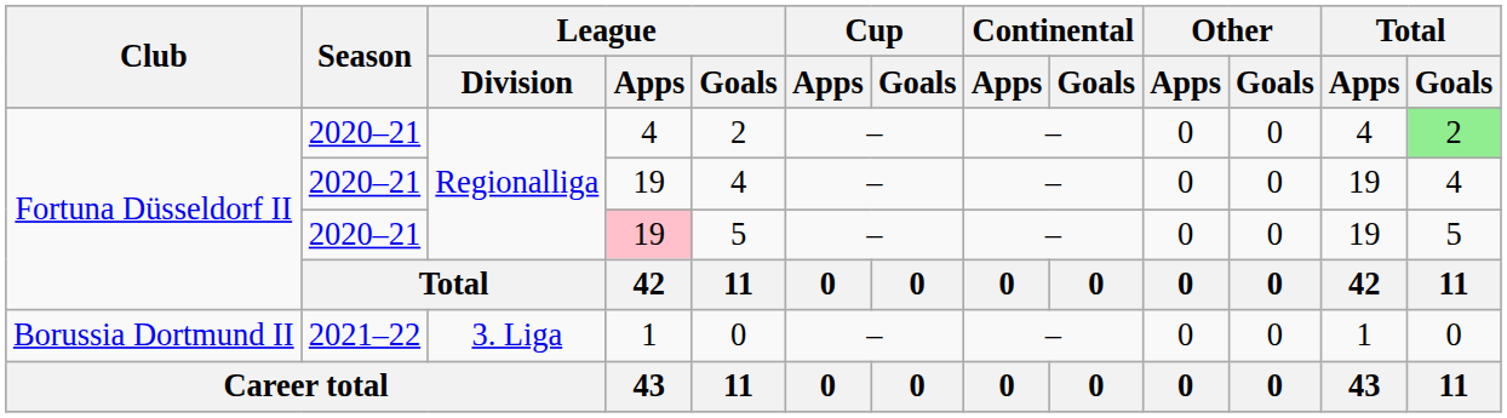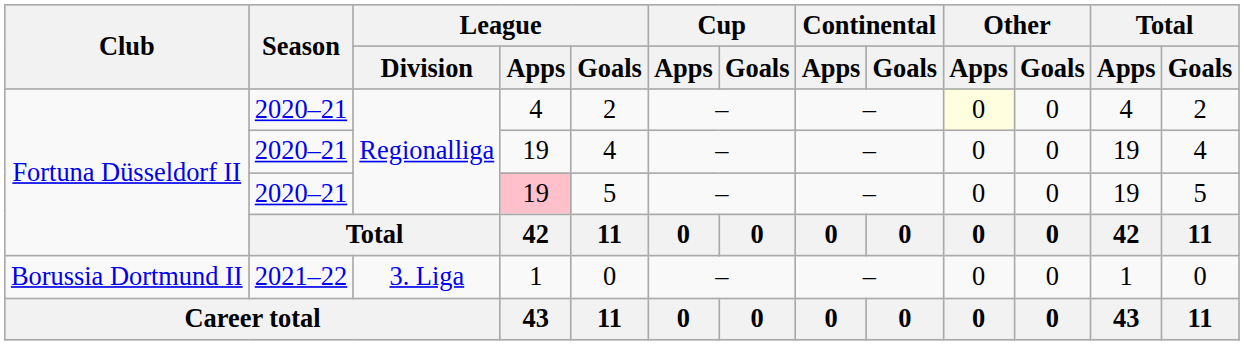row 3 | Other / Apps: no background -> lightyellow background
row 3 | Total / Goals: lightgreen background -> no background
